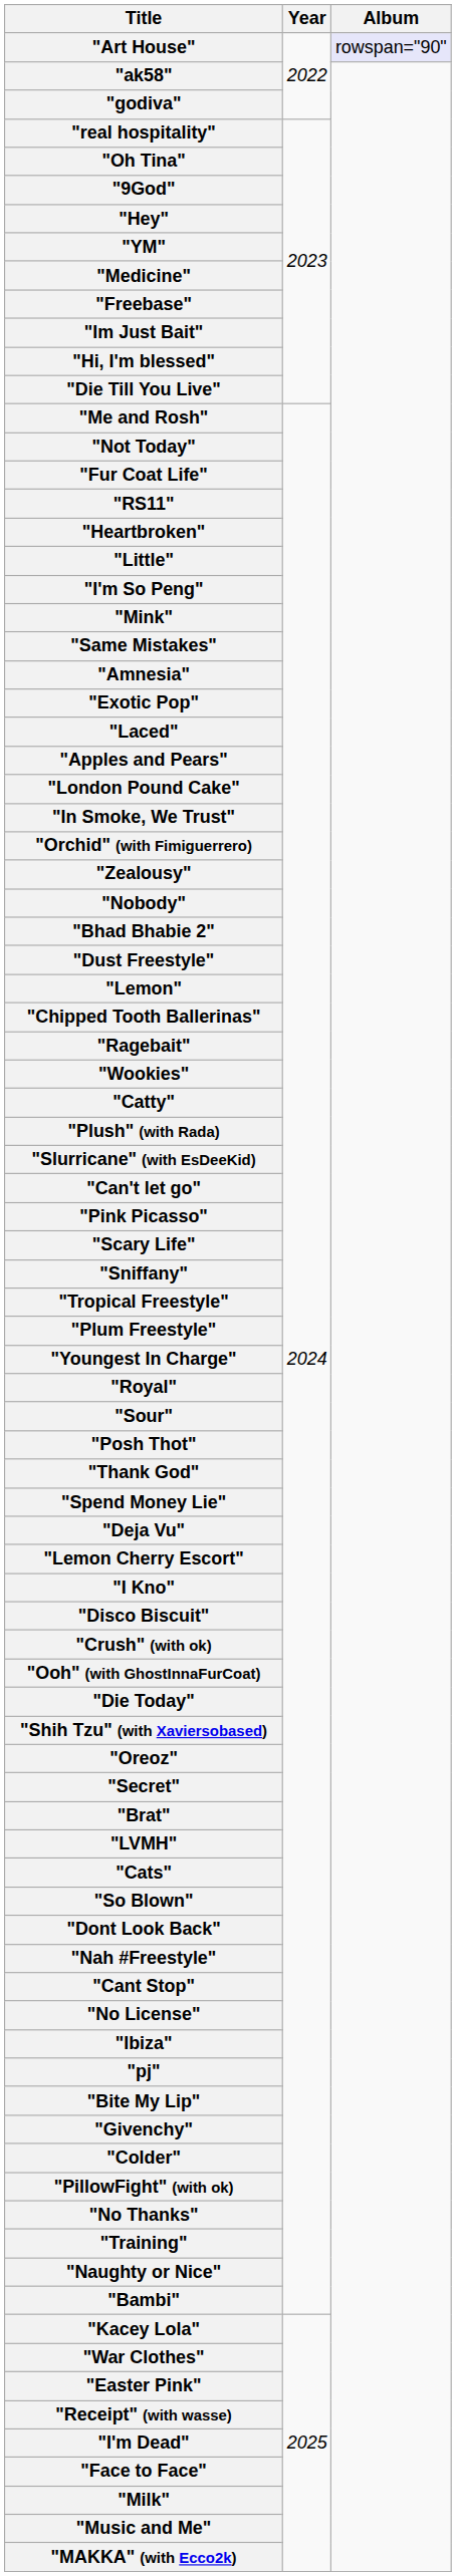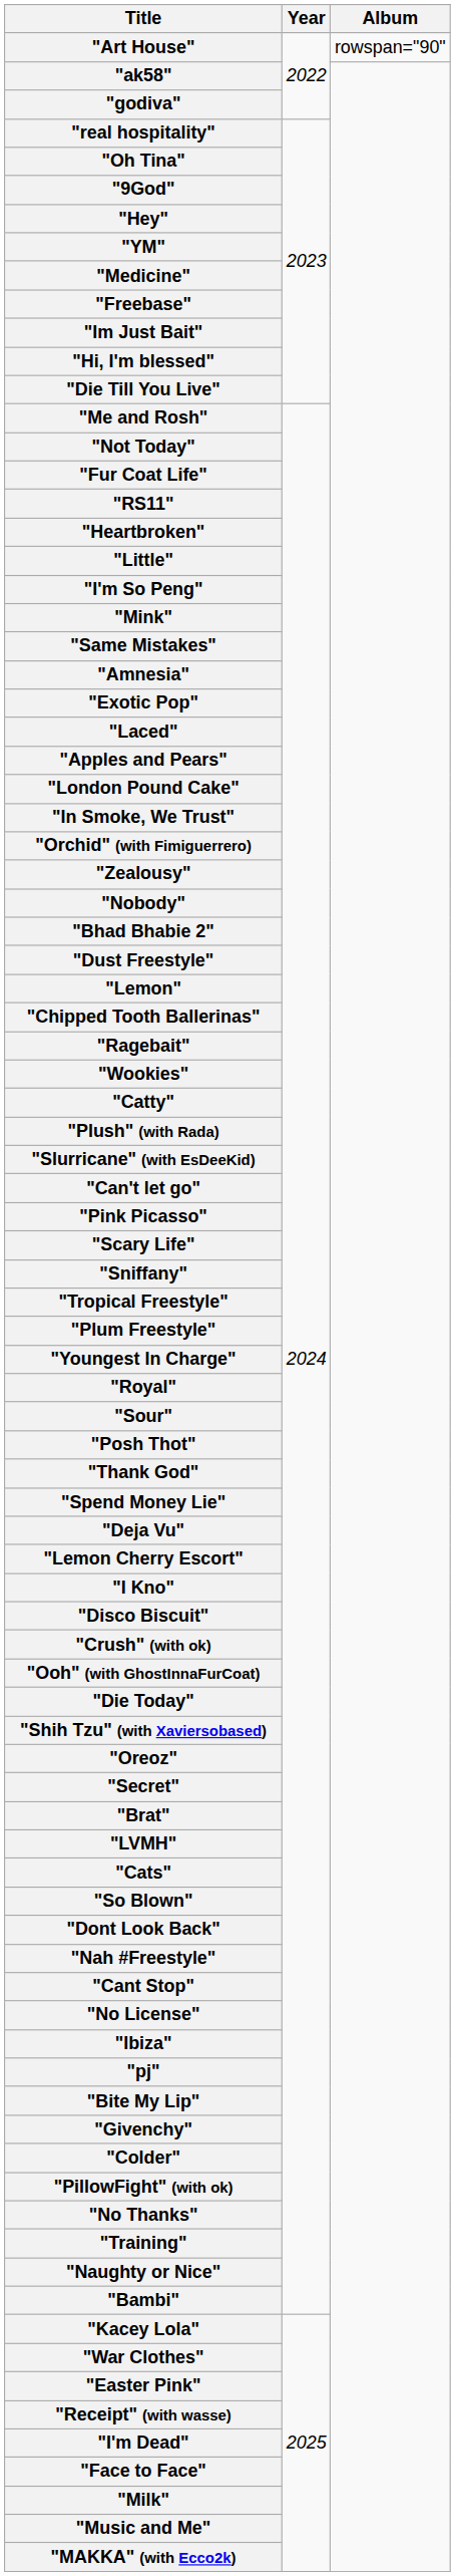"Art House" | Album: lavender background -> no background
